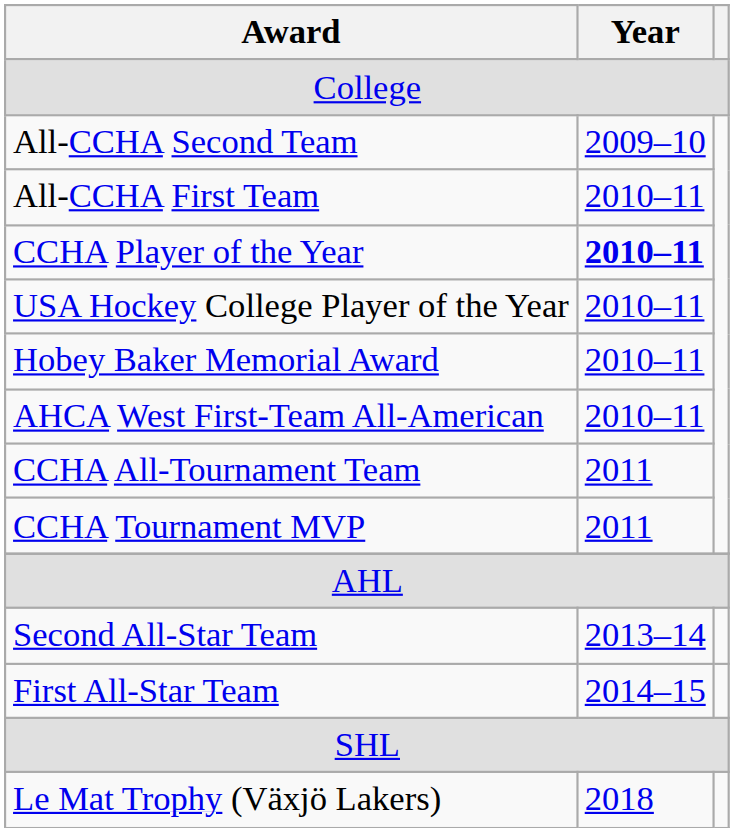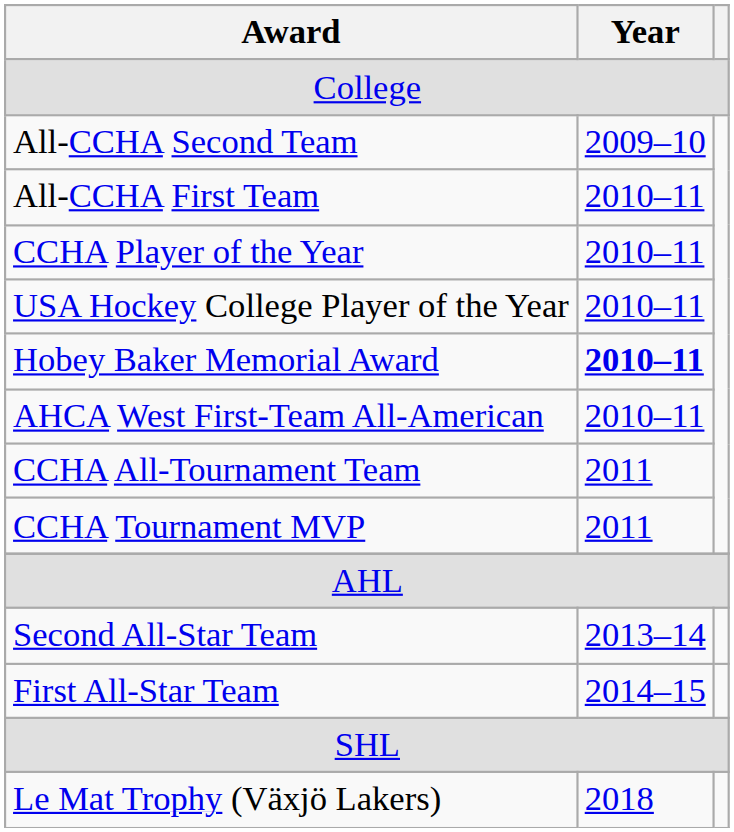CCHA Player of the Year | Year: bold -> normal
Hobey Baker Memorial Award | Year: normal -> bold
